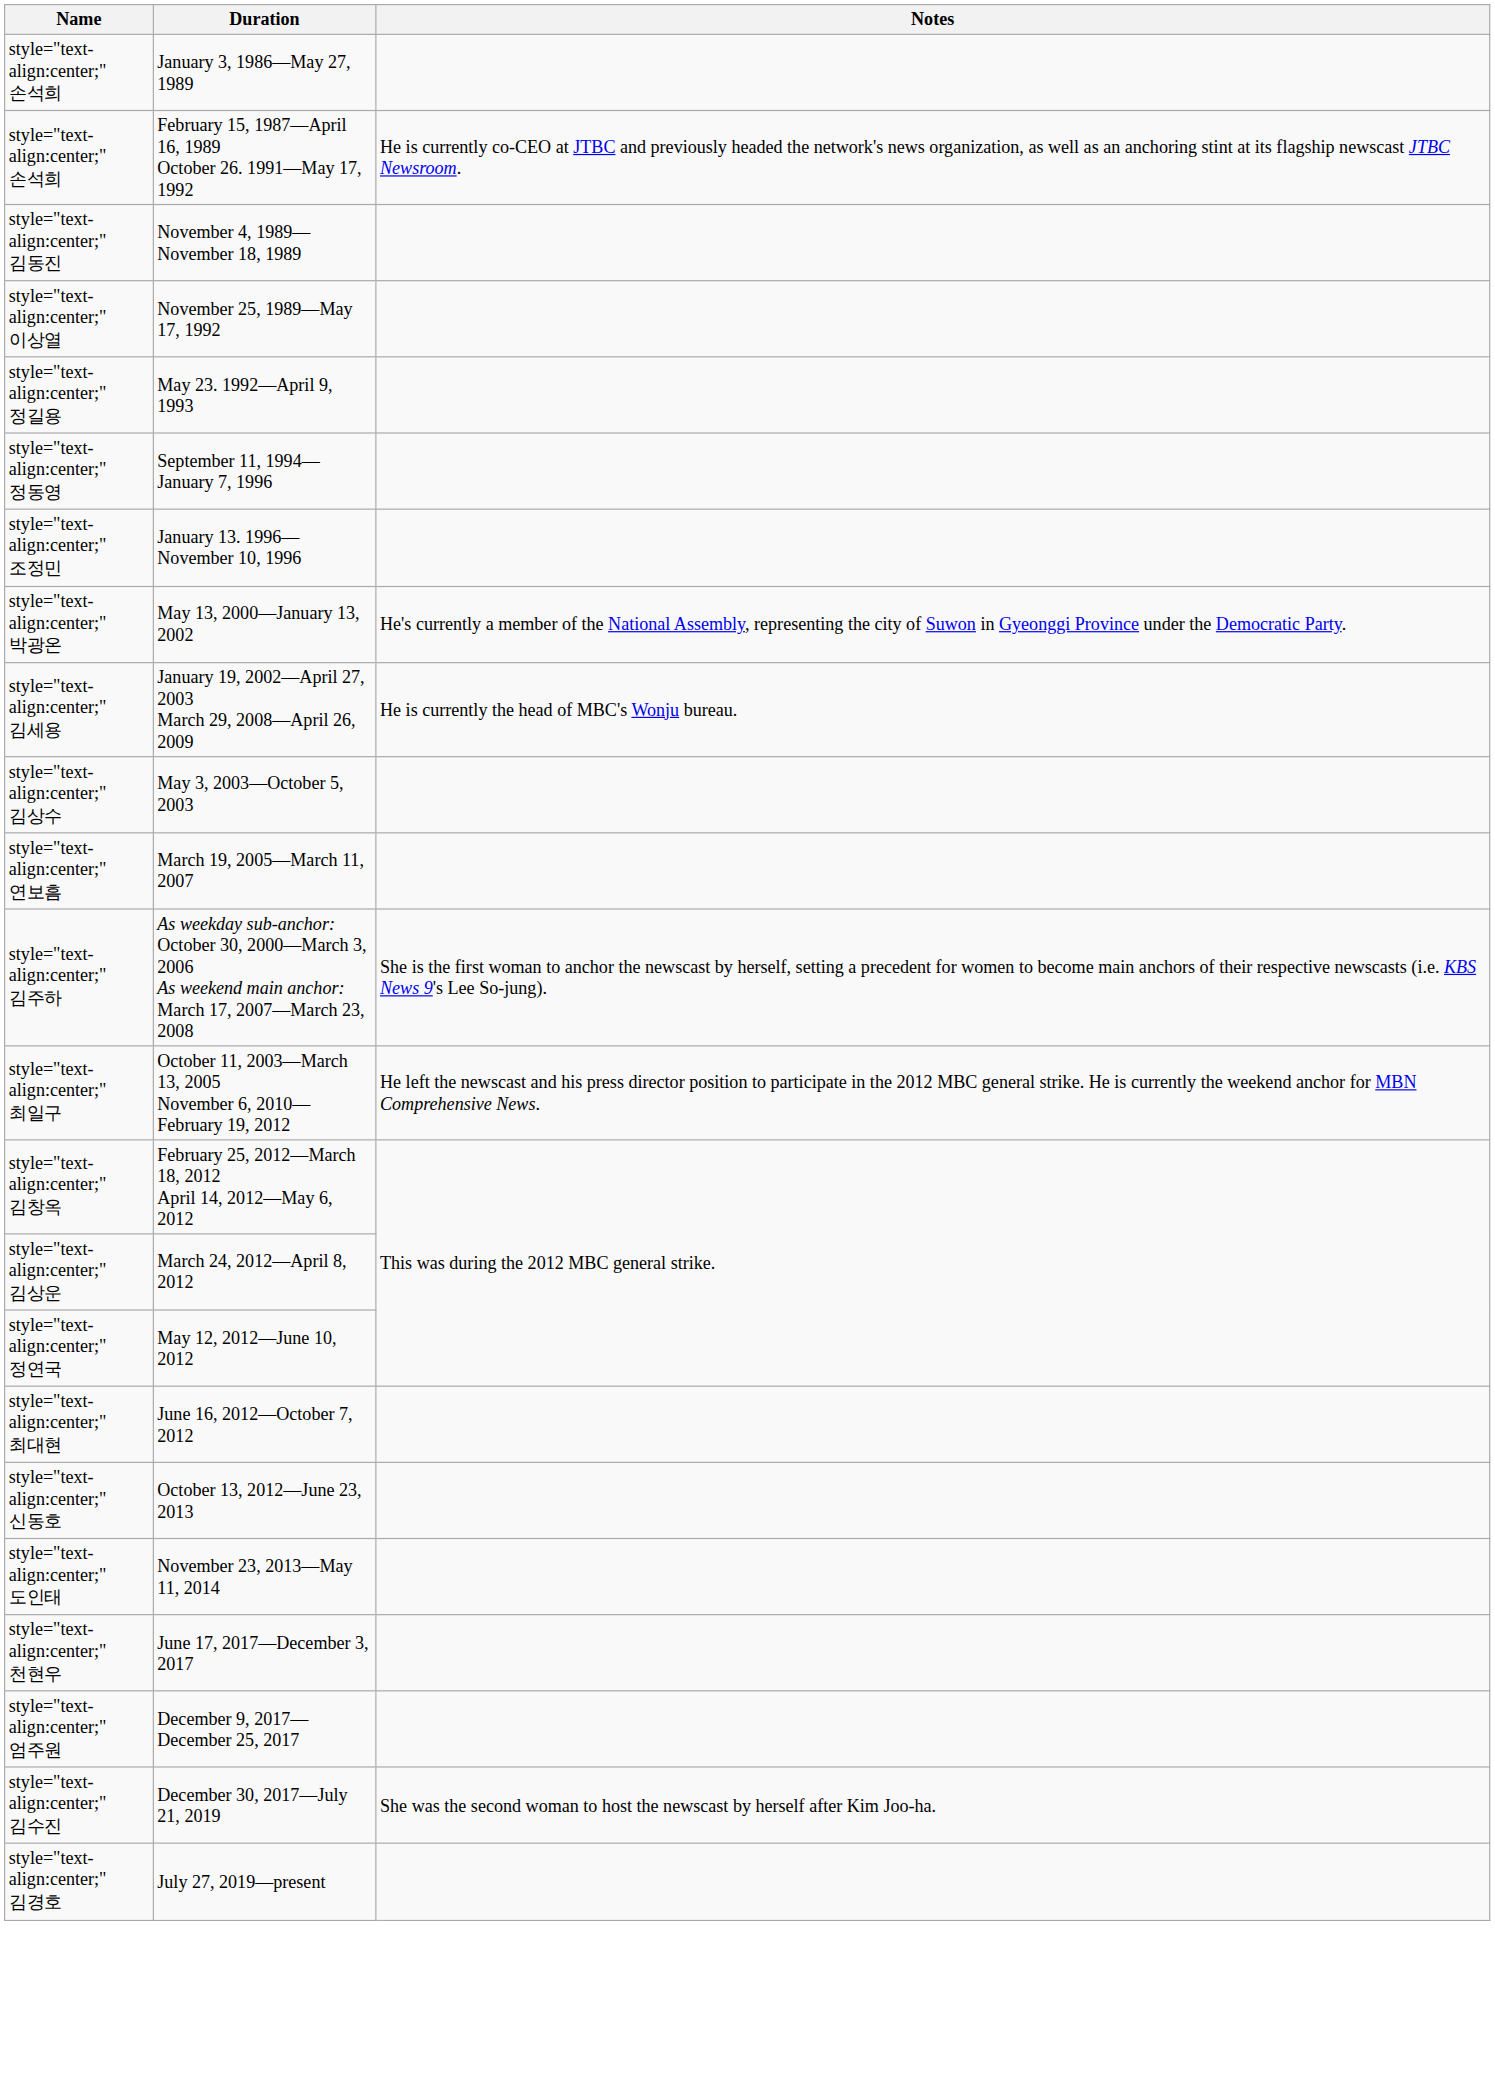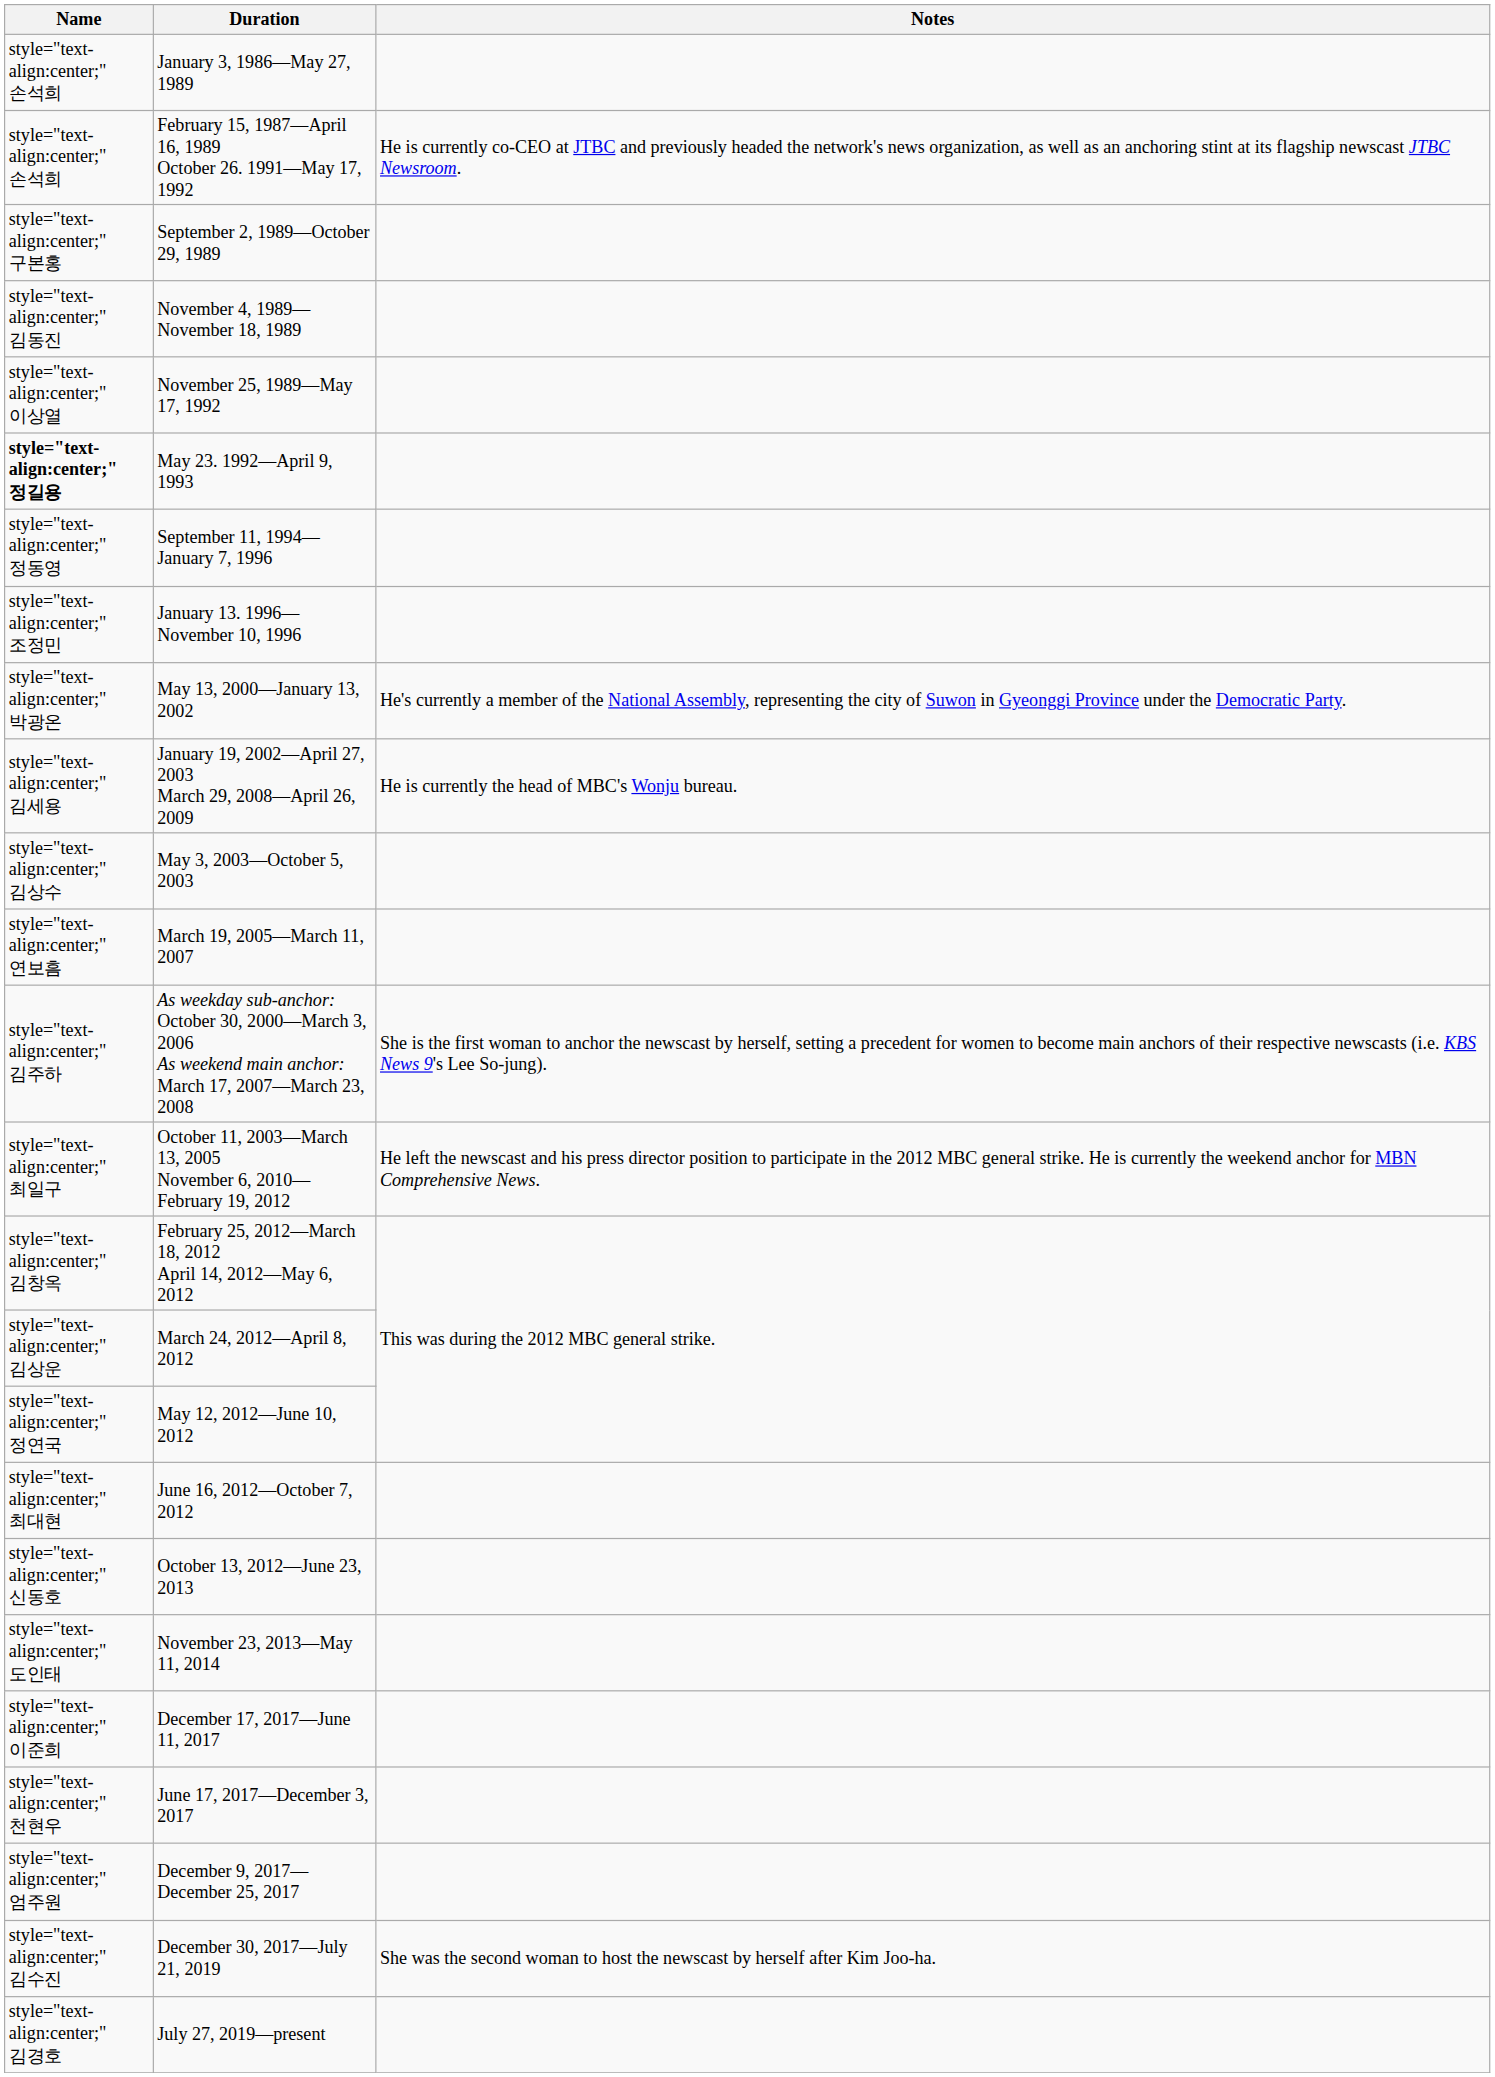+ row: style="text-align:center;" 구본홍 | September 2, 1989—October 29, 1989
May 23. 1992—April 9, 1993 | Name: normal -> bold
+ row: style="text-align:center;" 이준희 | December 17, 2017—June 11, 2017
